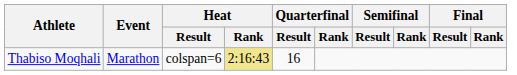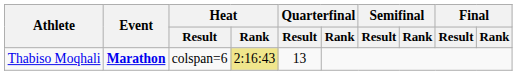Thabiso Moqhali | Event: normal -> bold
Thabiso Moqhali | Quarterfinal / Result: 16 -> 13
